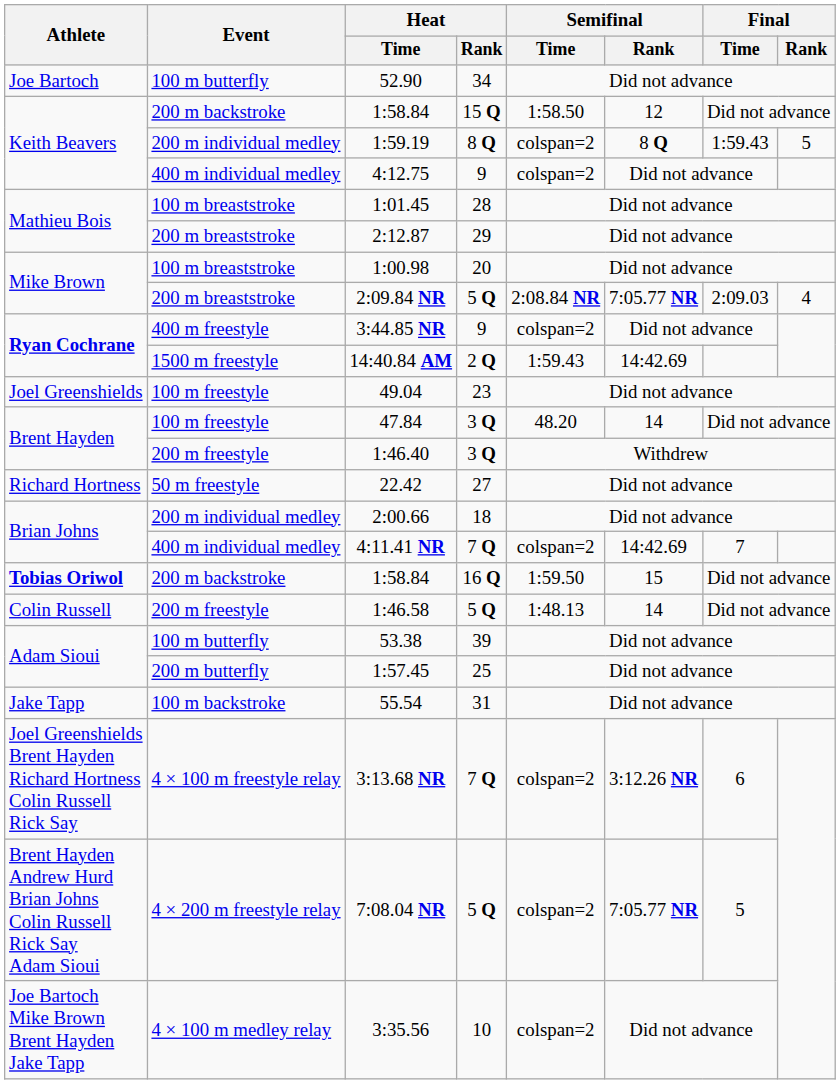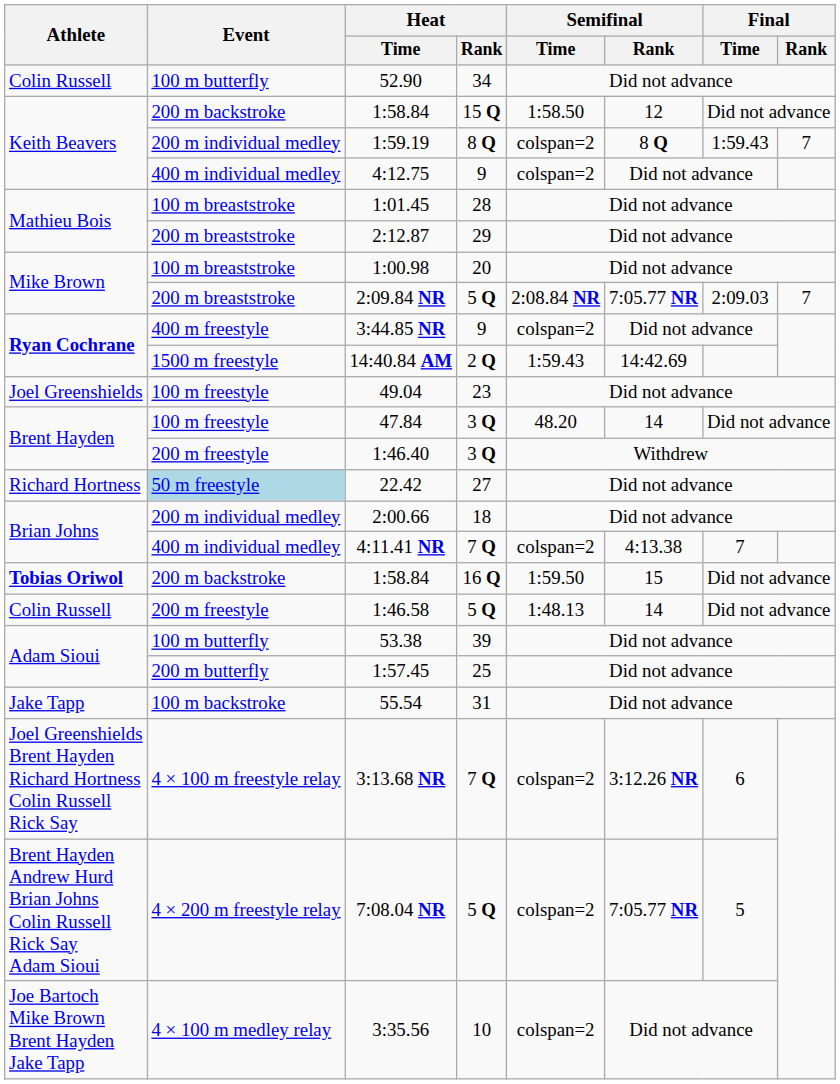52.90 | Athlete: Joe Bartoch -> Colin Russell
1:59.19 | Final / Rank: 5 -> 7
2:09.84 NR | Final / Rank: 4 -> 7
22.42 | Event: no background -> lightblue background
4:11.41 NR | Semifinal / Rank: 14:42.69 -> 4:13.38
